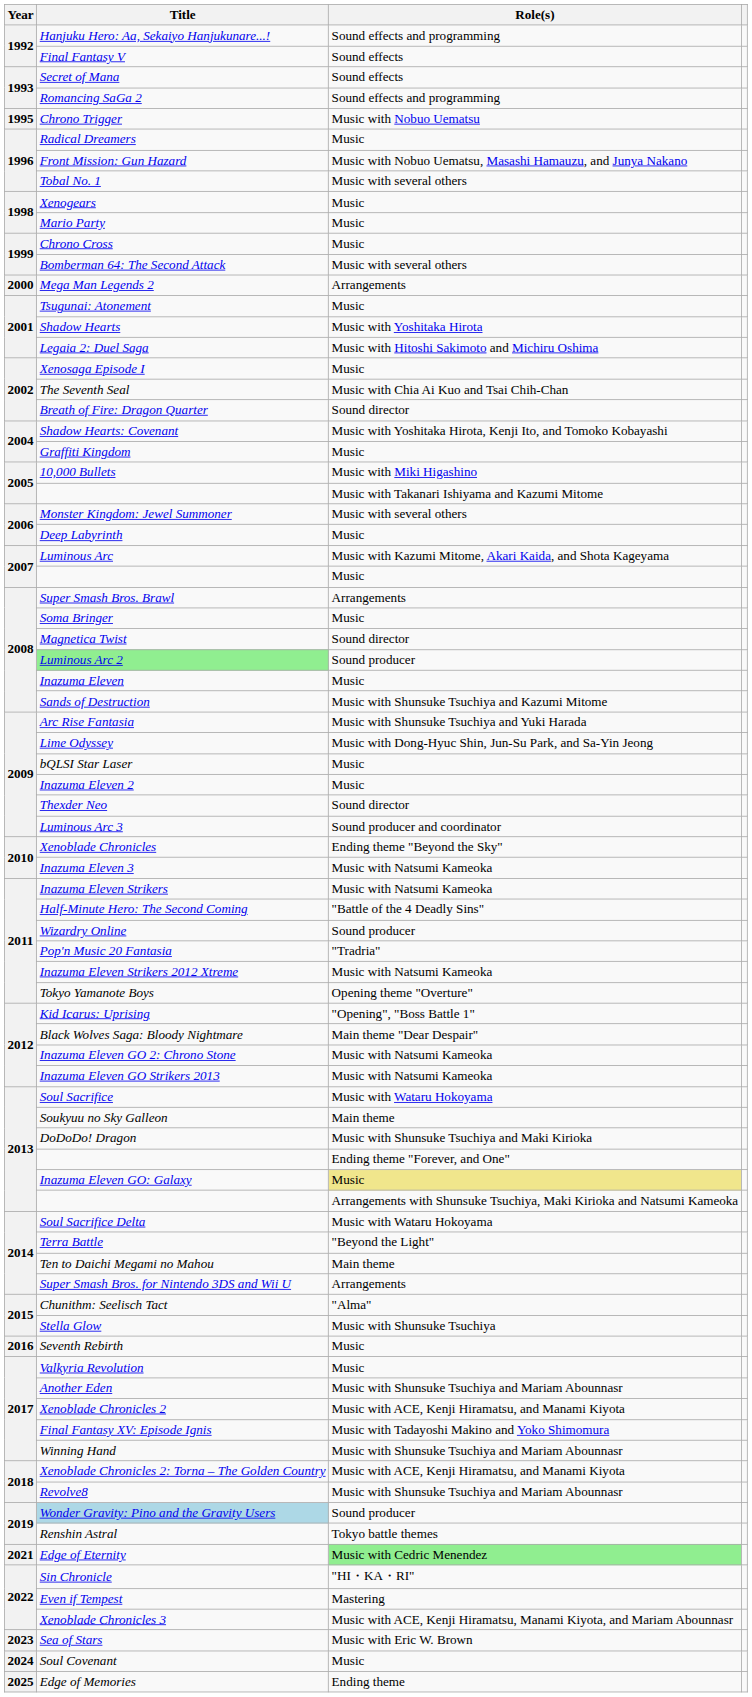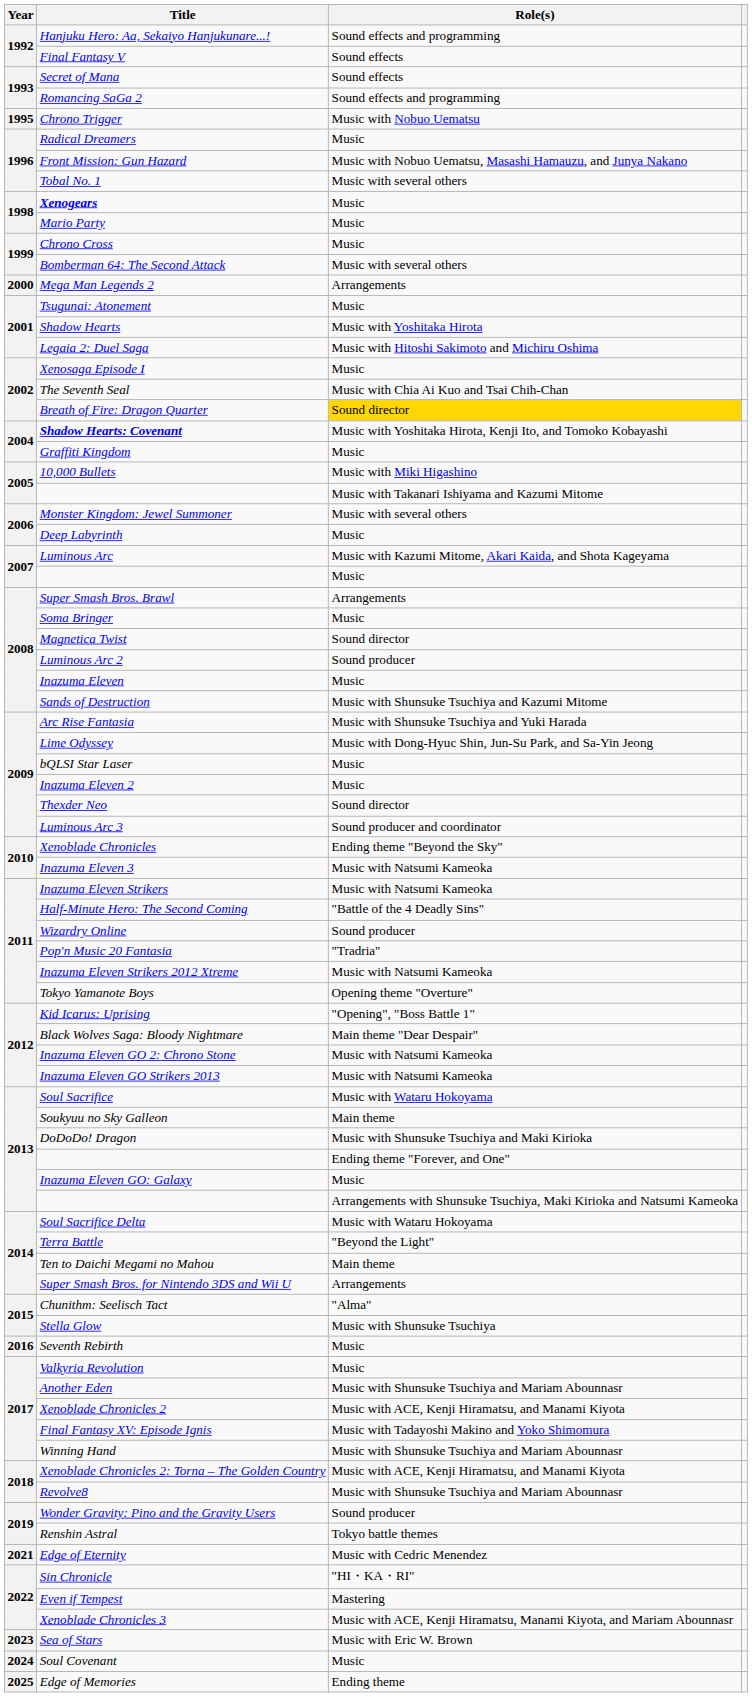Xenogears | Title: normal -> bold
Breath of Fire: Dragon Quarter | Role(s): no background -> gold background
Shadow Hearts: Covenant | Title: normal -> bold
Luminous Arc 2 | Title: lightgreen background -> no background
Inazuma Eleven GO: Galaxy | Role(s): khaki background -> no background
Wonder Gravity: Pino and the Gravity Users | Title: lightblue background -> no background
Edge of Eternity | Role(s): lightgreen background -> no background
